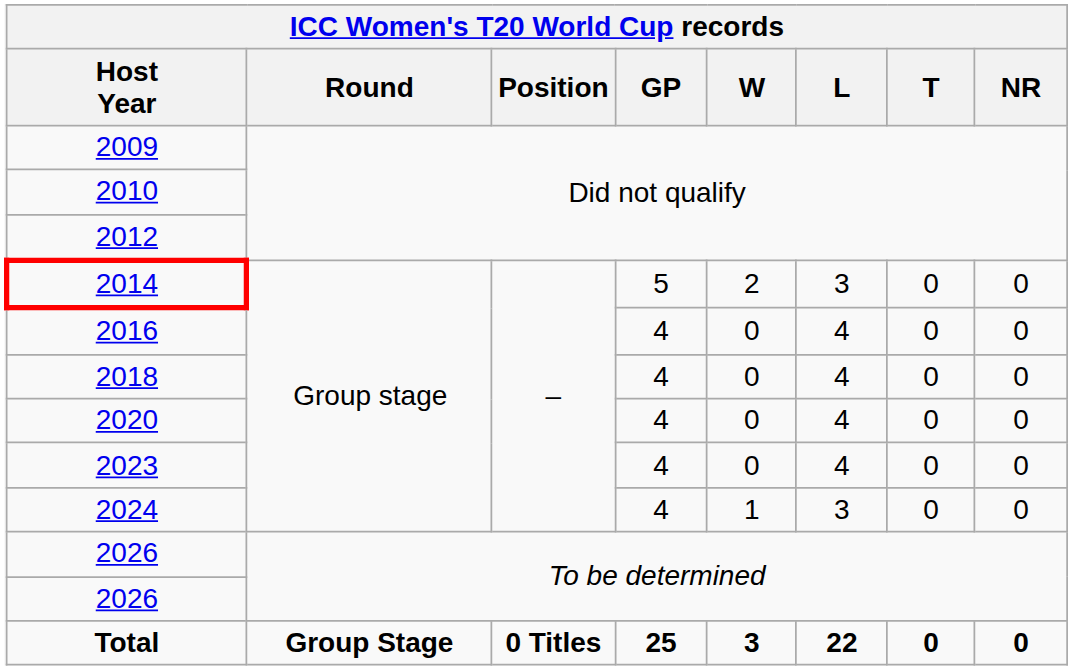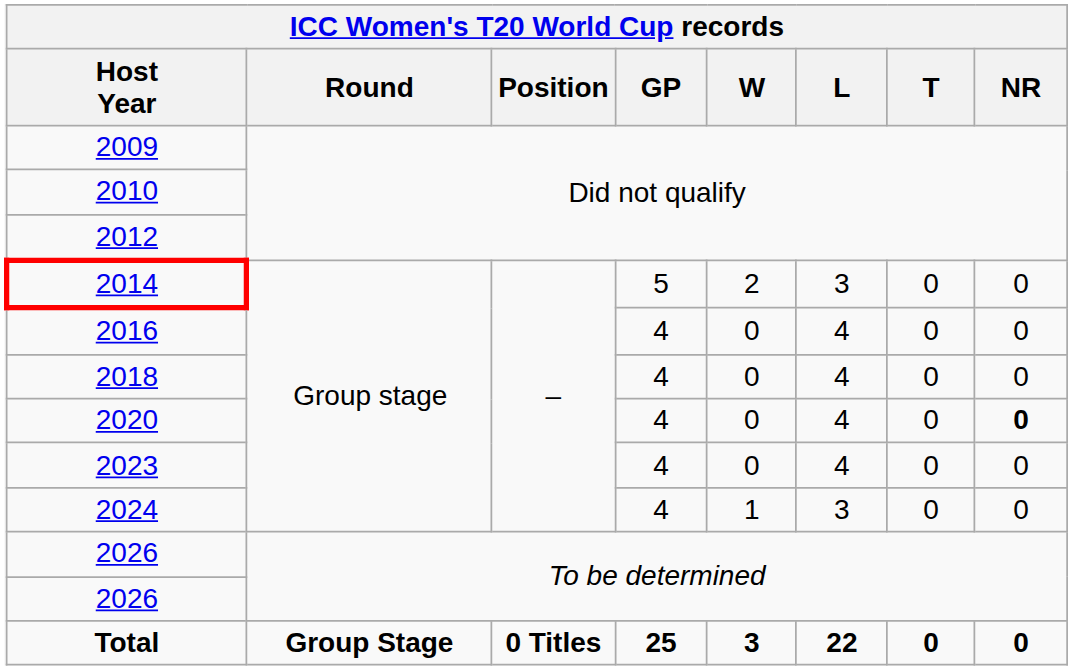2020 | NR: normal -> bold
